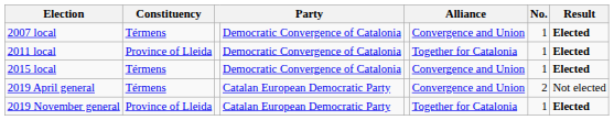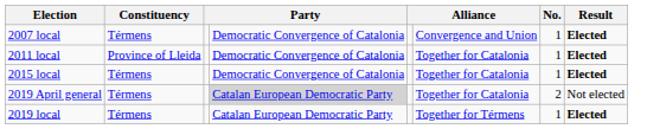2015 local | column 6: Convergence and Union -> Together for Catalonia
2019 April general | column 4: no background -> lightgrey background
2019 April general | column 6: Convergence and Union -> Together for Catalonia
+ row: 2019 local | Térmens | Catalan European Democratic Party | Together for Térmens | 1 | Elected
- row: 2019 November general | Province of Lleida | Catalan European Democratic Party | Together for Catalonia | 1 | Elected
